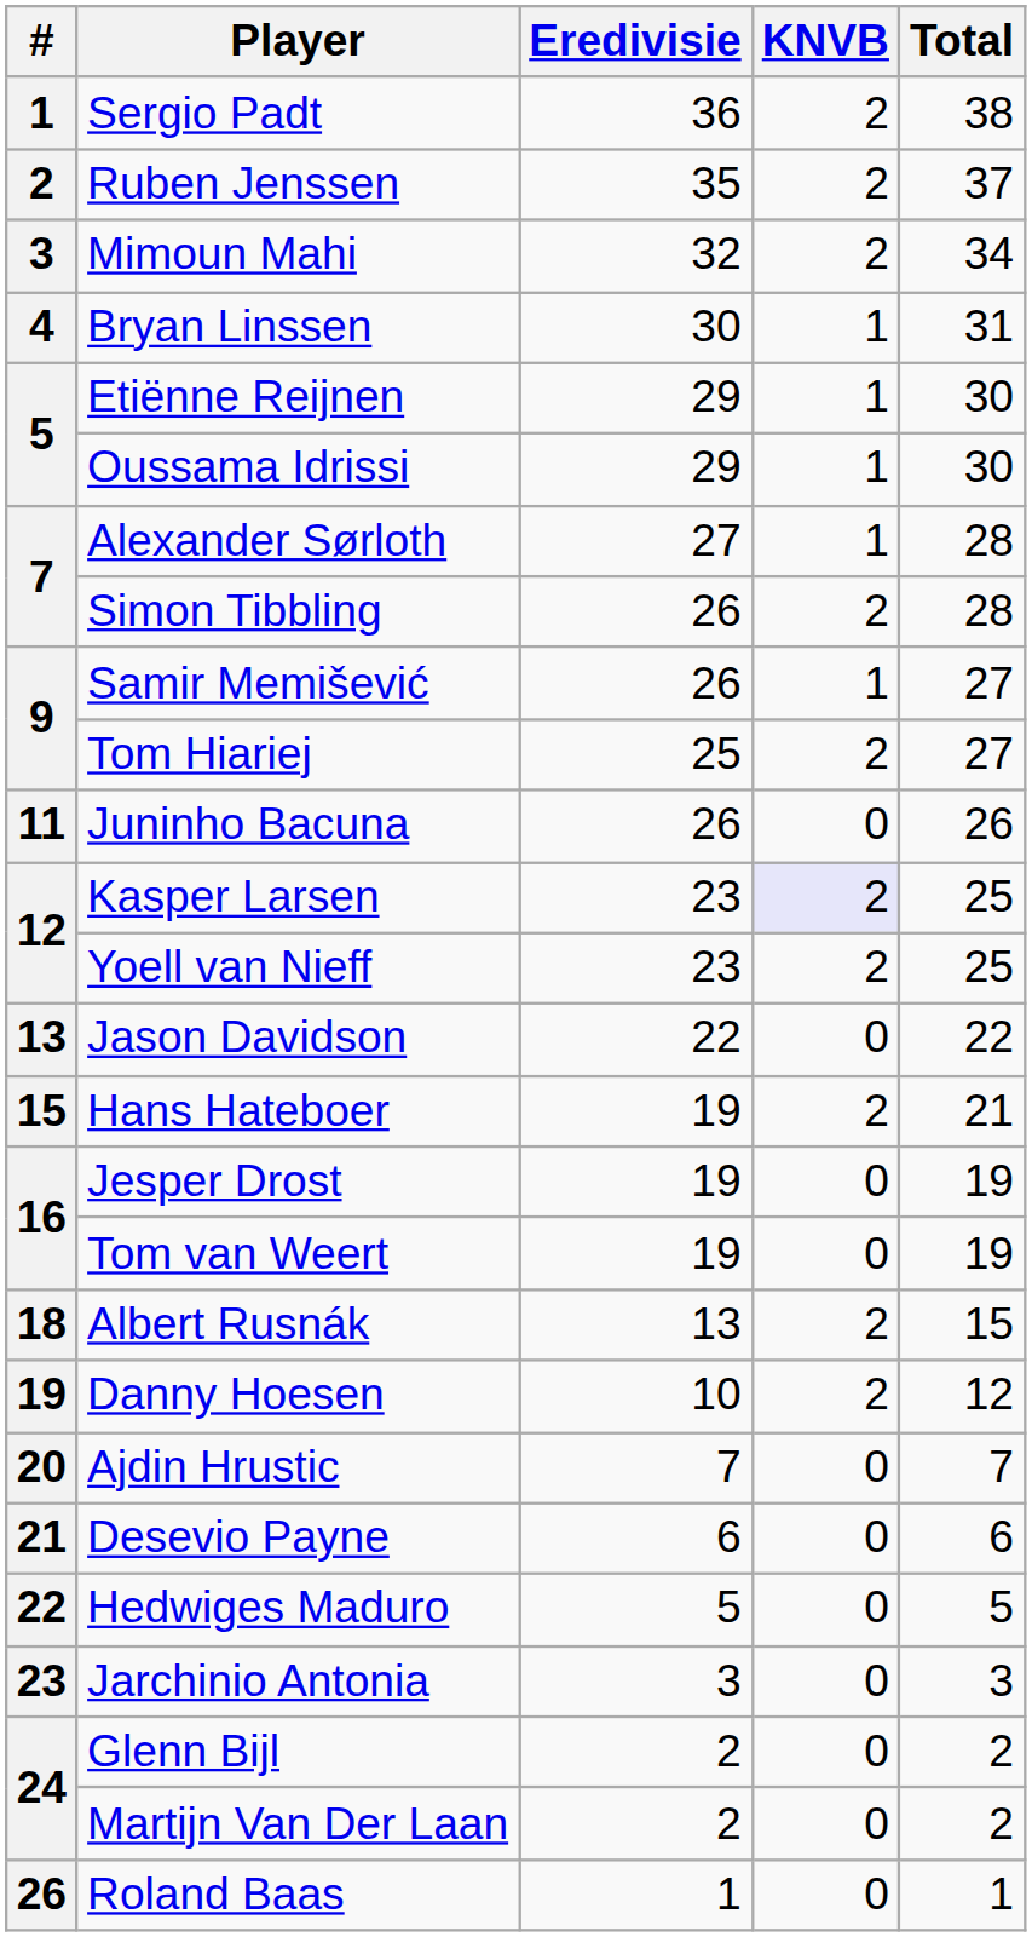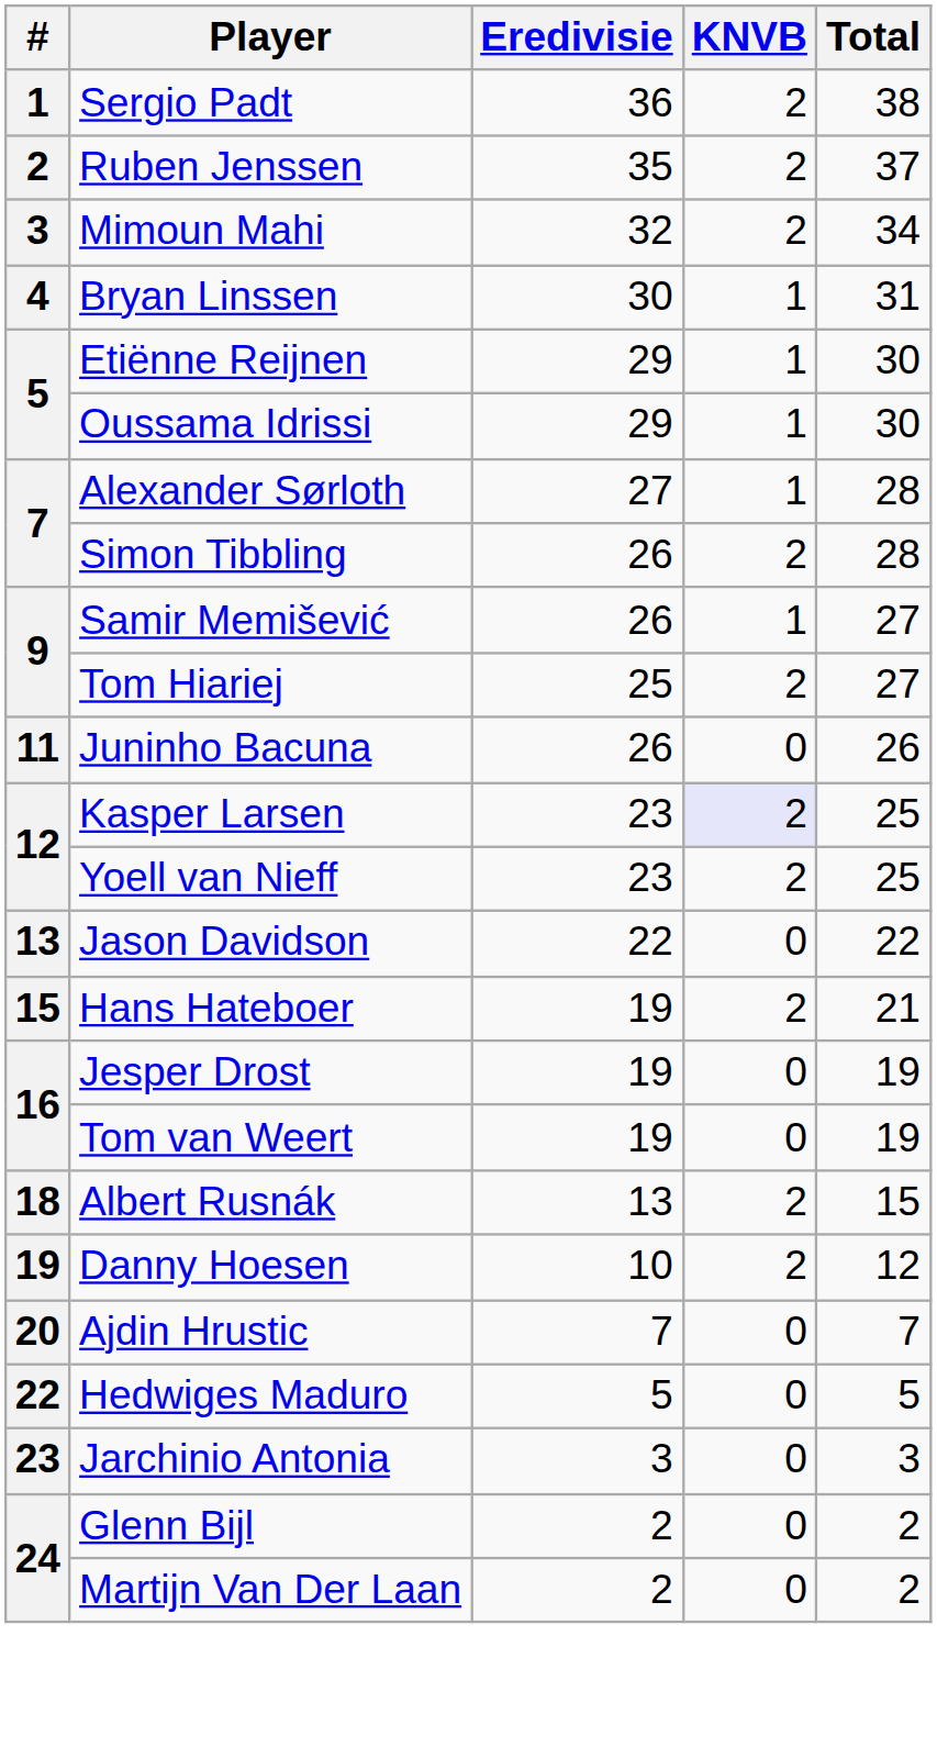- row: 21 | Desevio Payne | 6 | 0 | 6
- row: 26 | Roland Baas | 1 | 0 | 1
